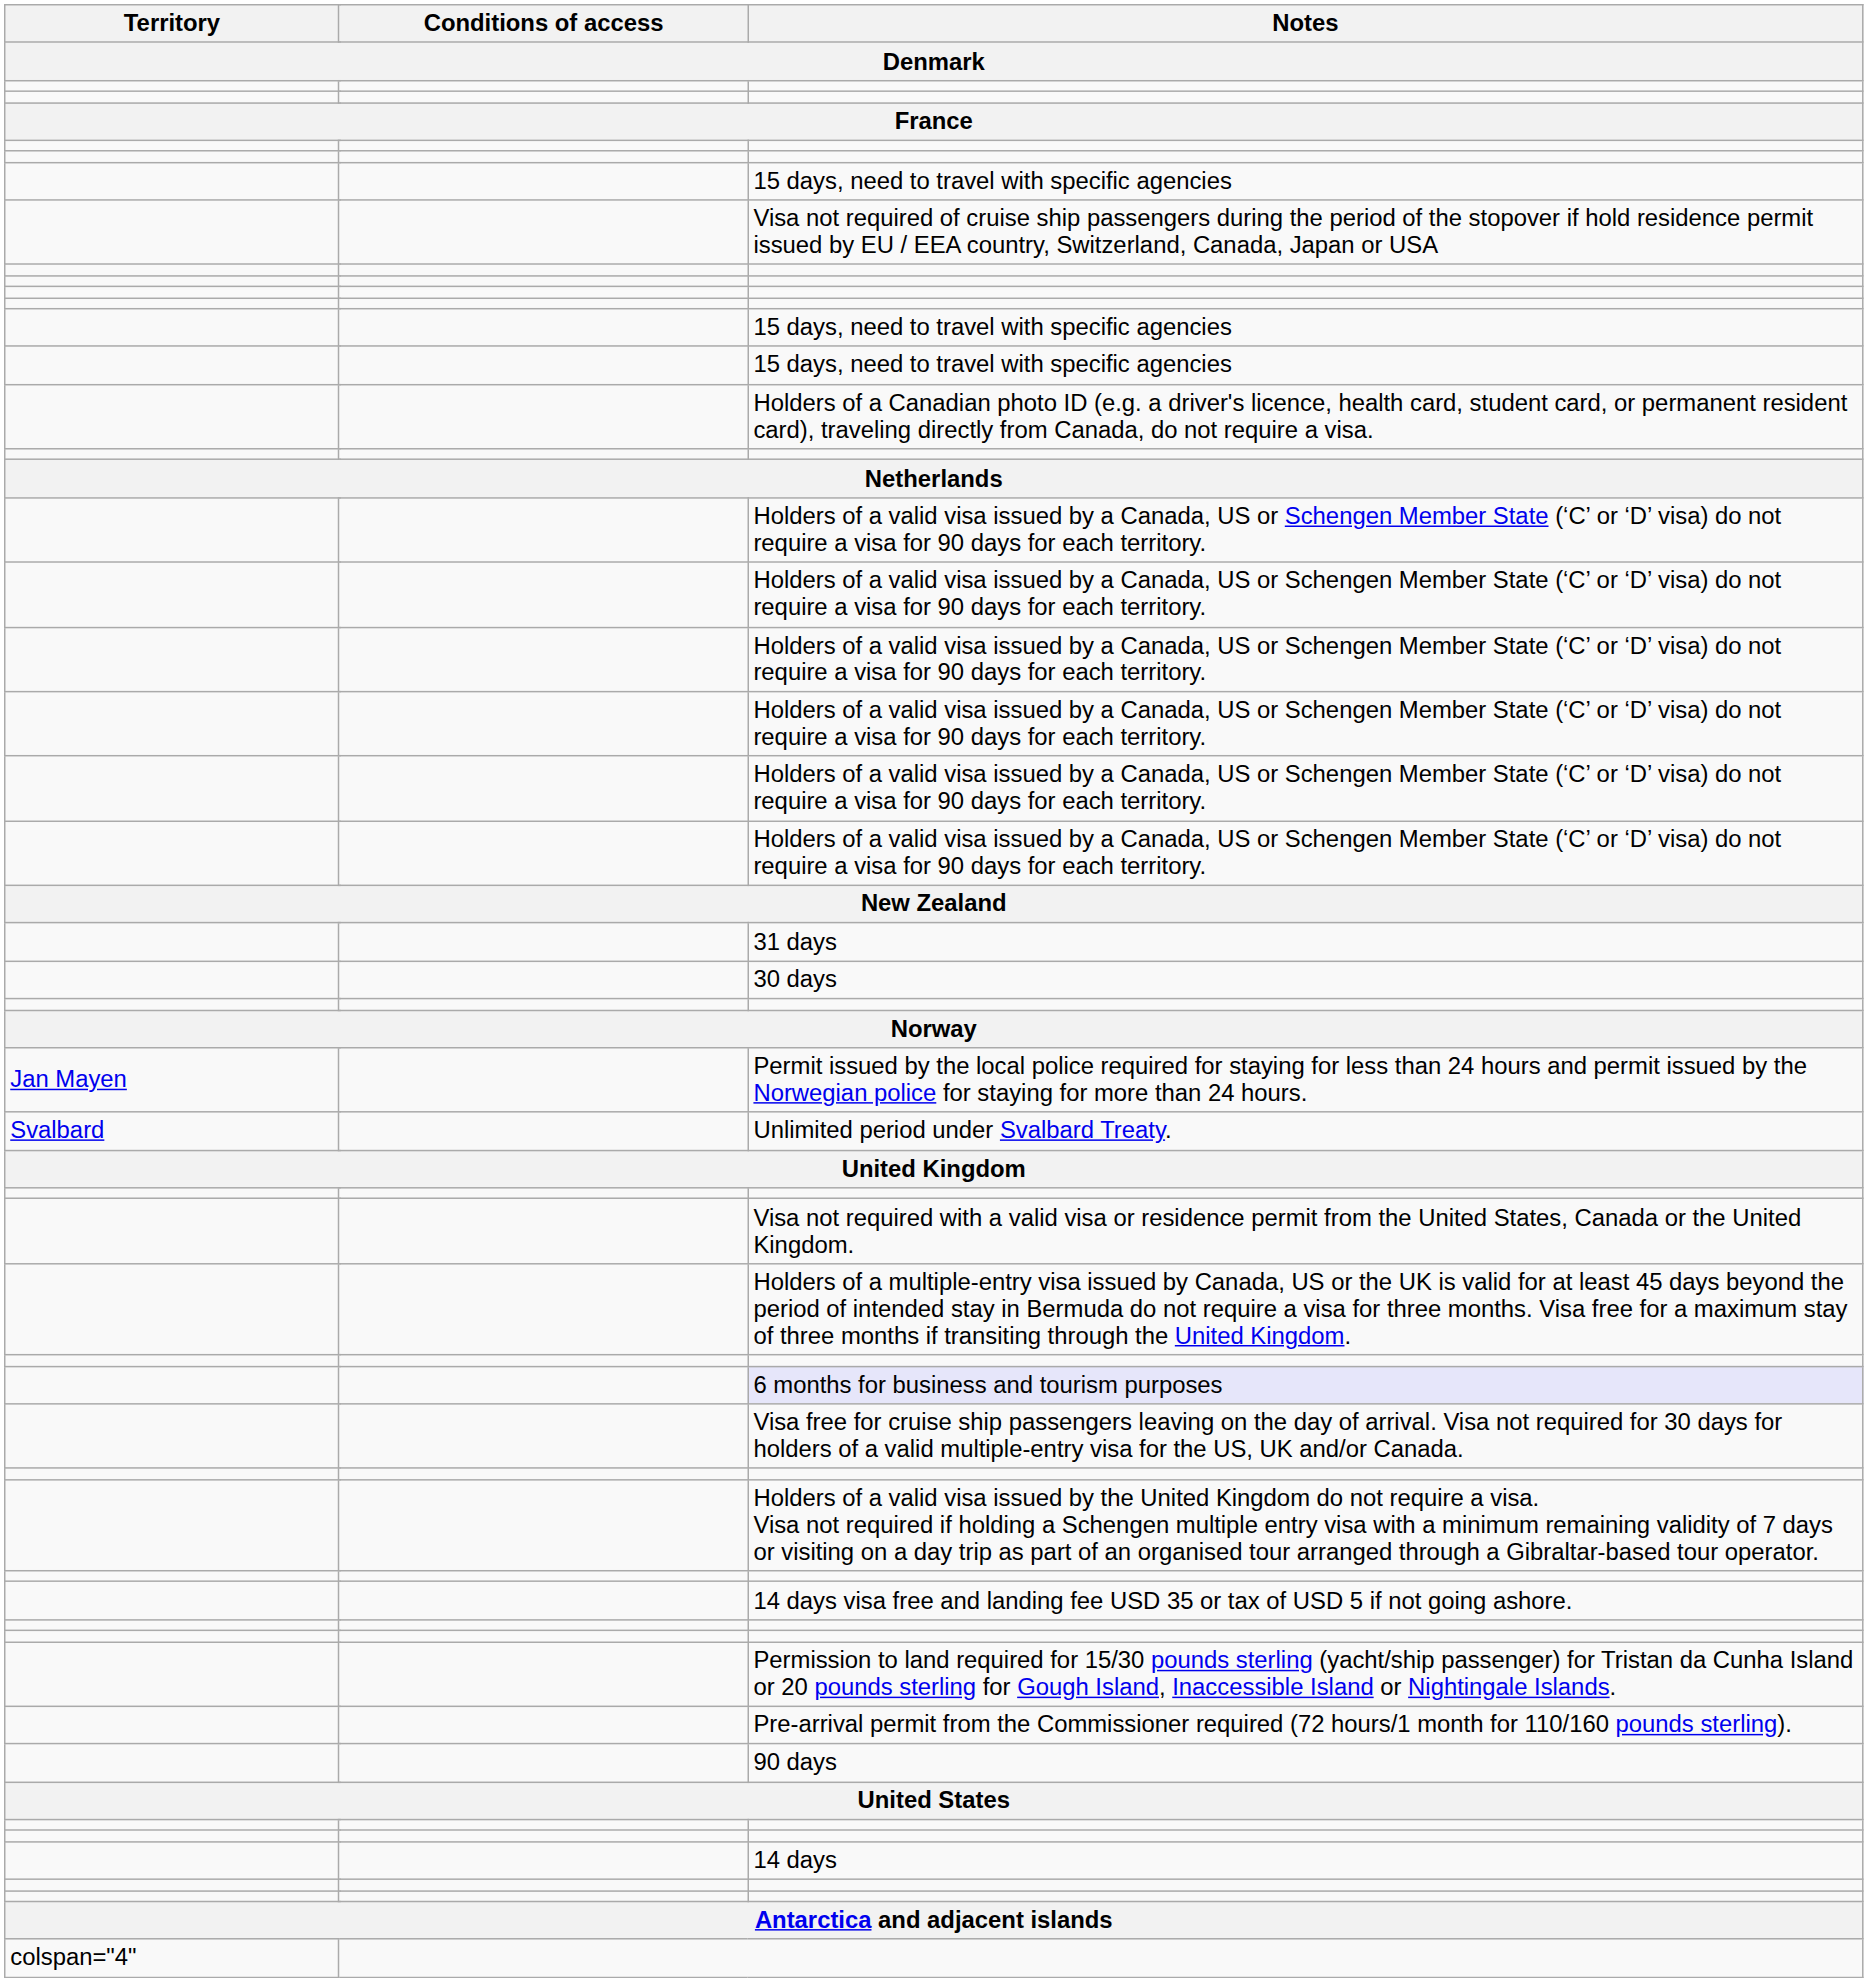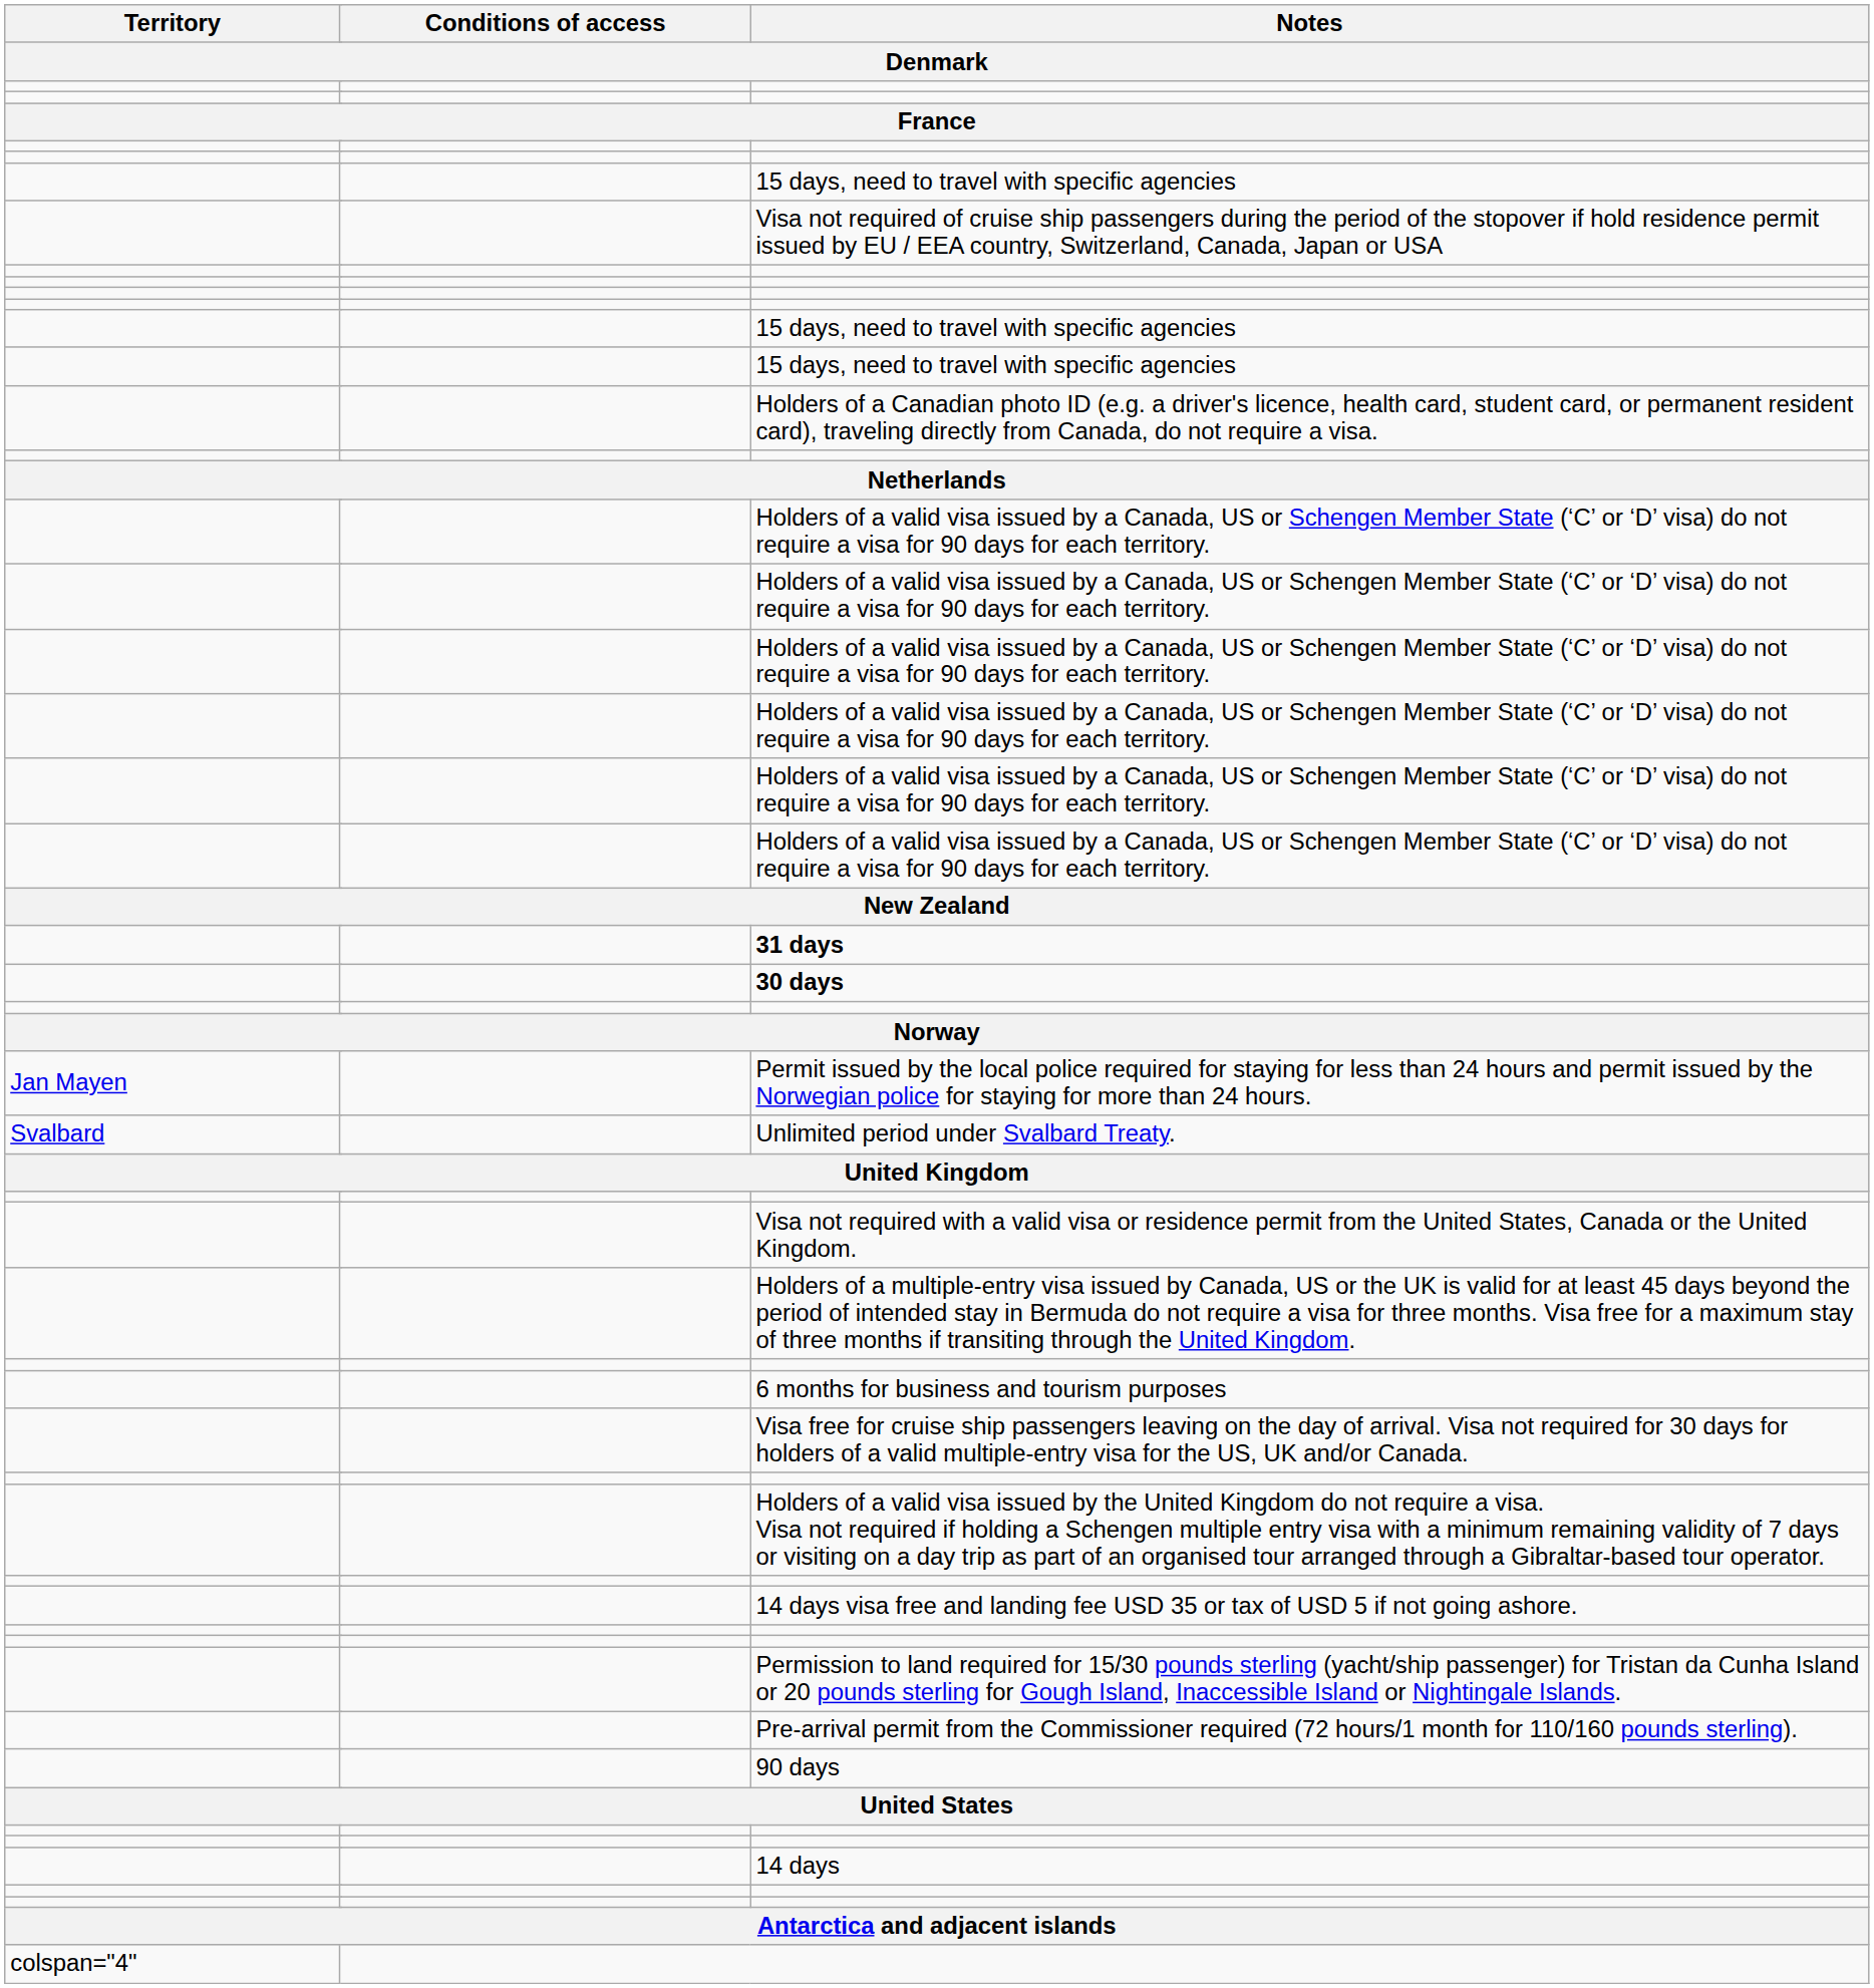31 days | Notes: normal -> bold
30 days | Notes: normal -> bold
6 months for business and tourism purposes | Notes: lavender background -> no background
